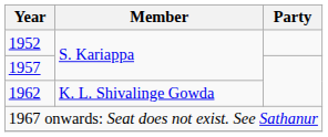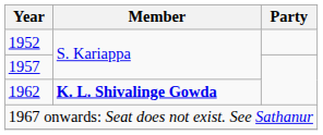1962 | Member: normal -> bold
